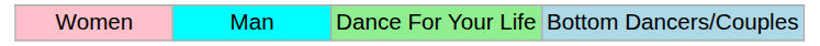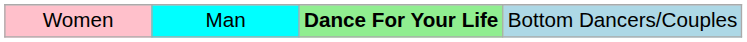Women | column 3: normal -> bold
